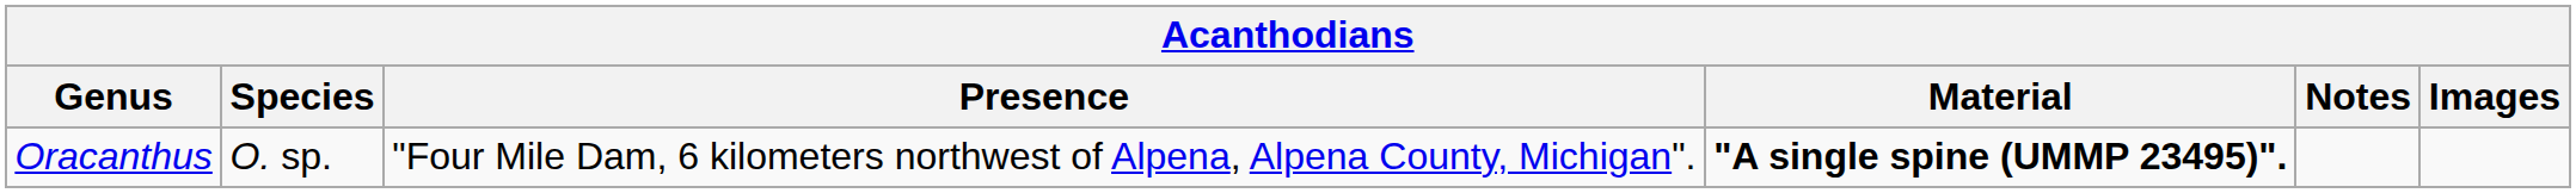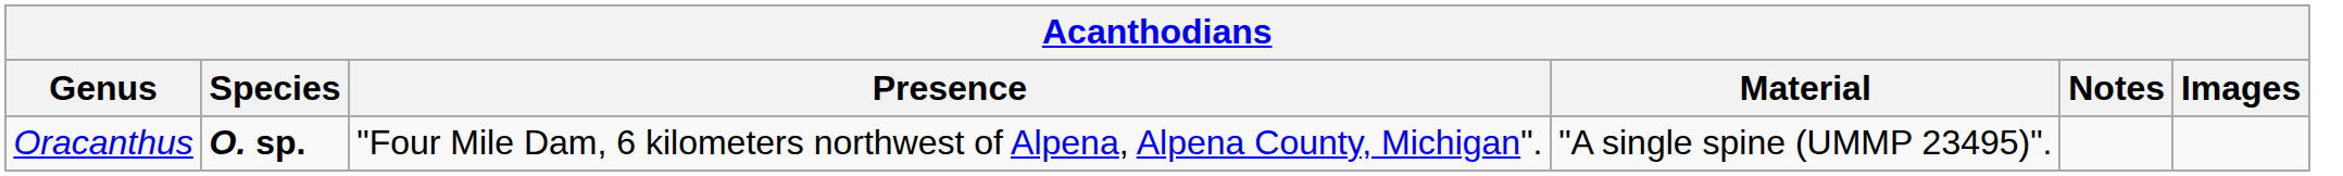Oracanthus | Species: normal -> bold
Oracanthus | Material: bold -> normal
